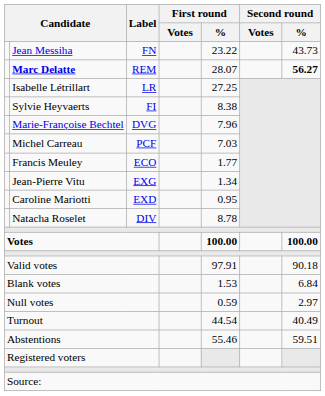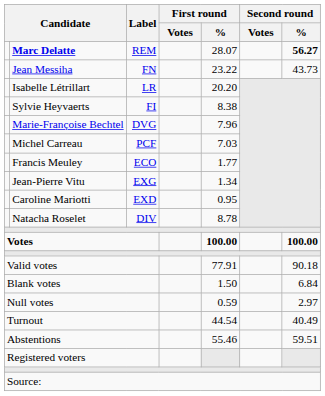rows swapped: Marc Delatte <-> Jean Messiha
Isabelle Létrillart | First round / %: 27.25 -> 20.20
Valid votes | First round / %: 97.91 -> 77.91
Blank votes | First round / %: 1.53 -> 1.50
